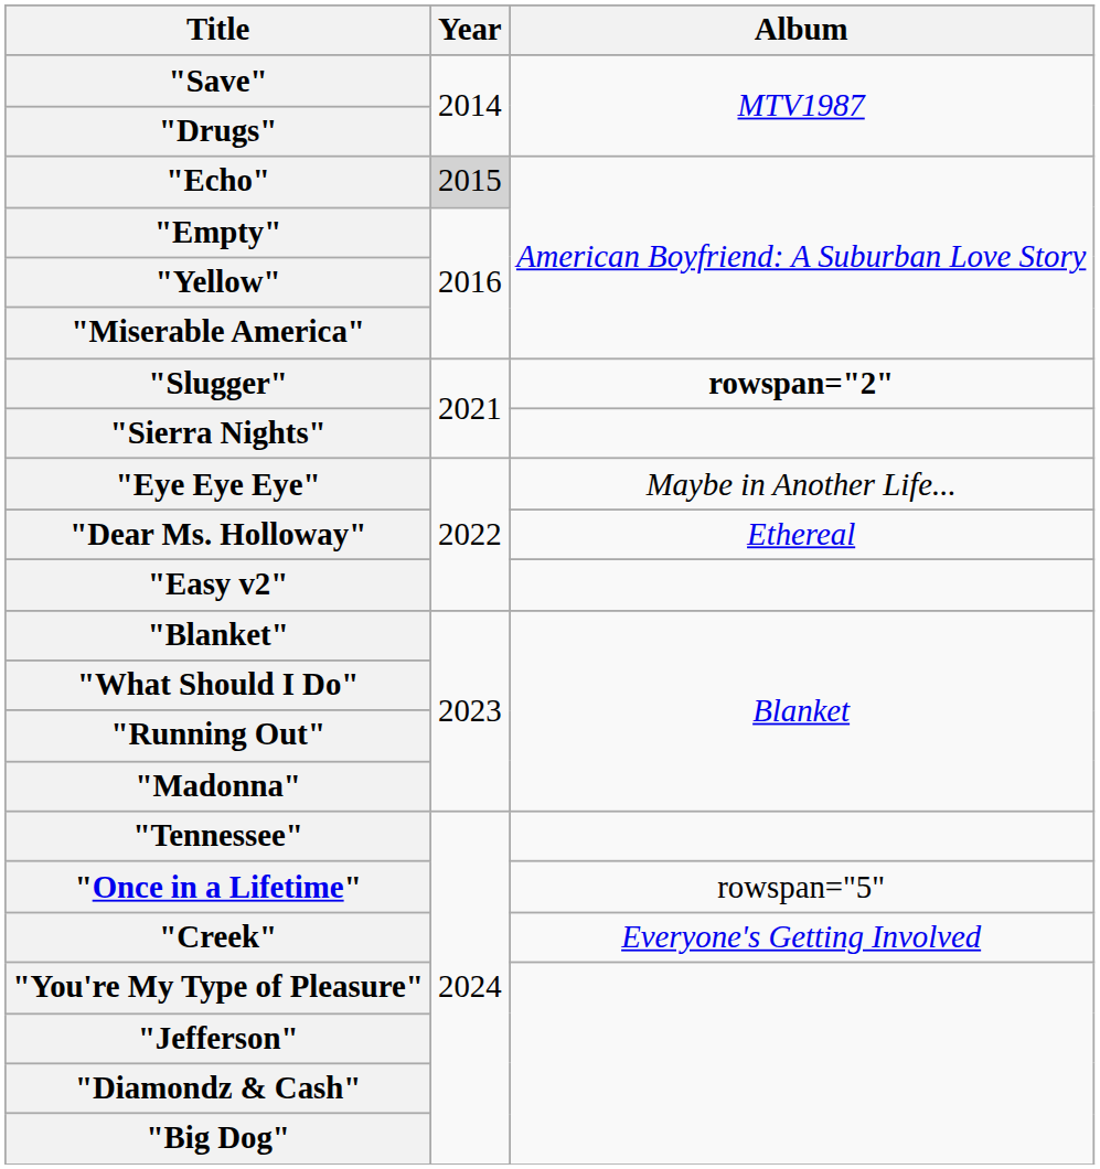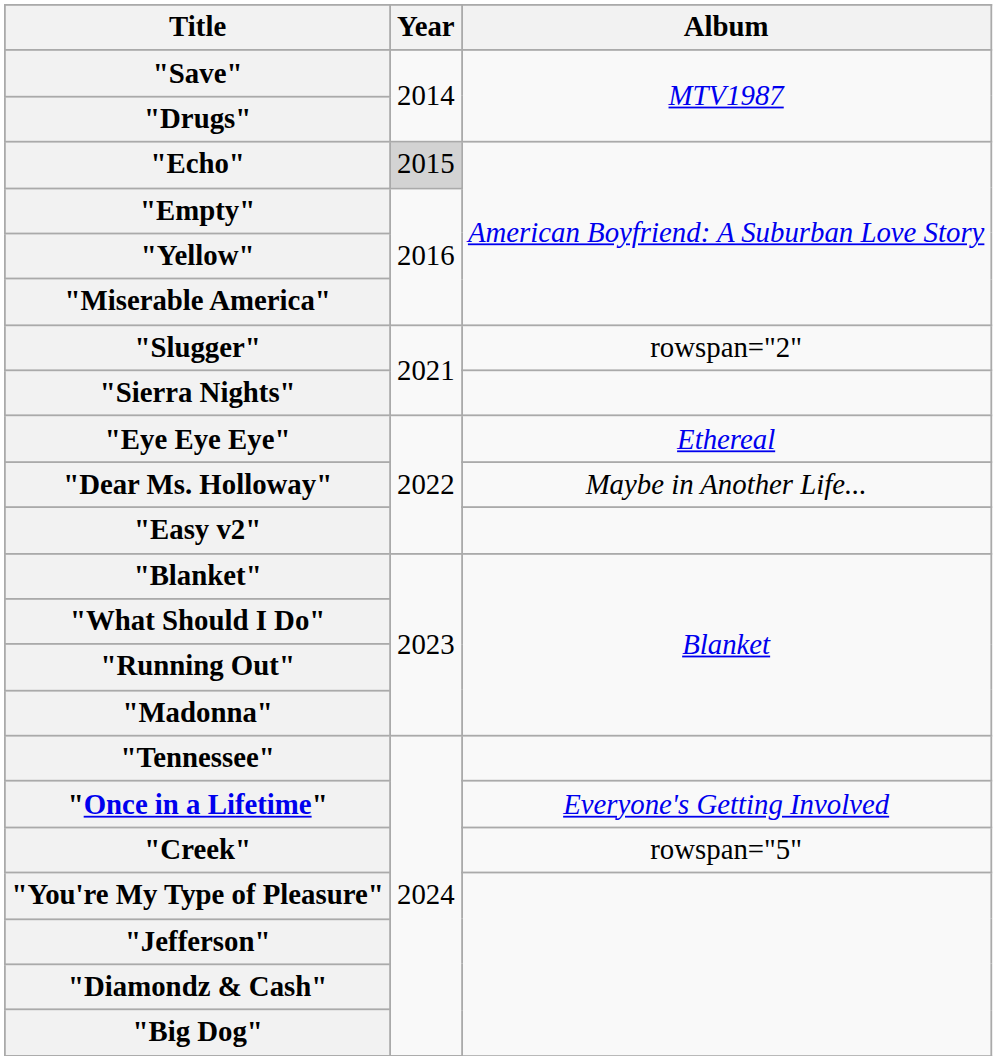"Slugger" | Album: bold -> normal
"Eye Eye Eye" | Album: Maybe in Another Life... -> Ethereal
"Dear Ms. Holloway" | Album: Ethereal -> Maybe in Another Life...
"Once in a Lifetime" | Album: rowspan="5" -> Everyone's Getting Involved
"Creek" | Album: Everyone's Getting Involved -> rowspan="5"
